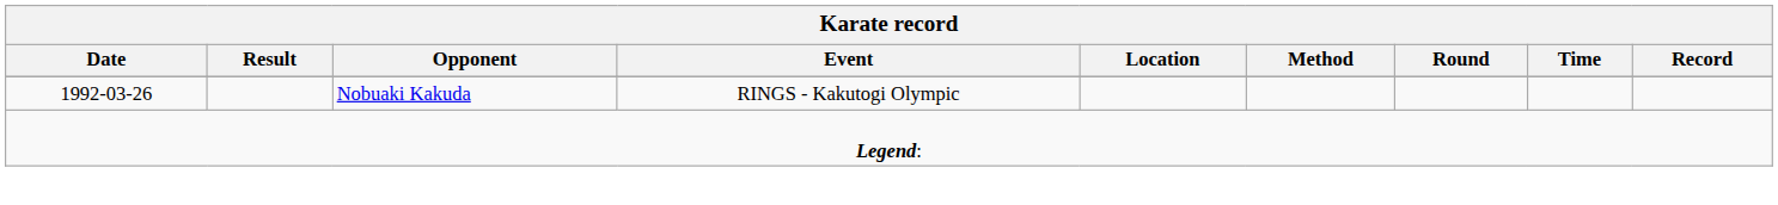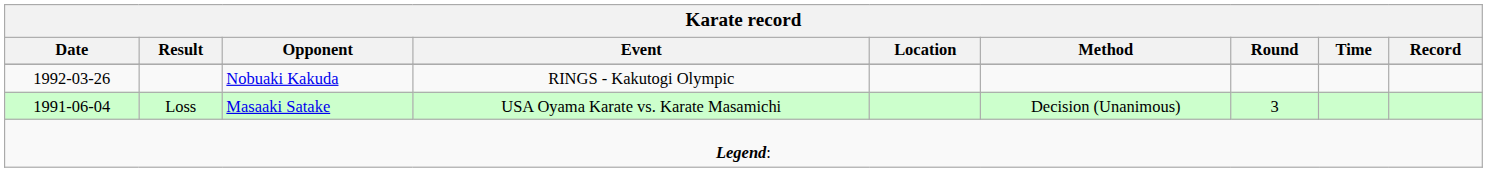+ row: 1991-06-04 | Loss | Masaaki Satake | USA Oyama Karate vs. Karate Masamichi | Decision (Unanimous) | 3
